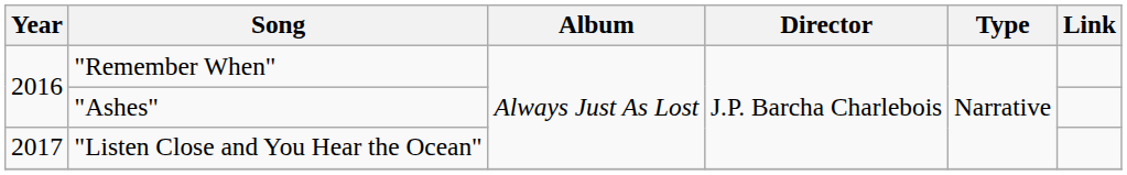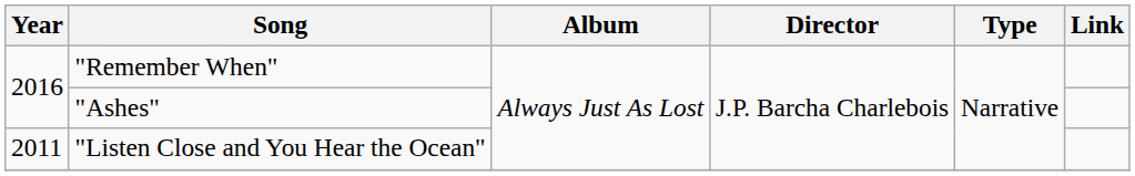"Listen Close and You Hear the Ocean" | Year: 2017 -> 2011
